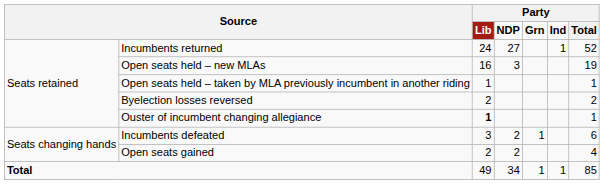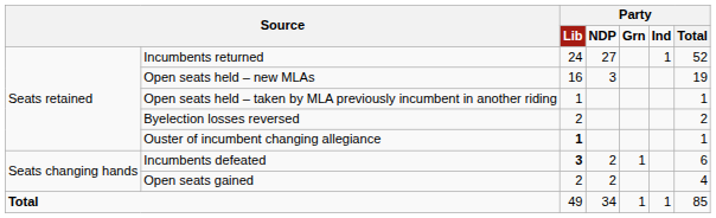Incumbents defeated | column 3: normal -> bold
